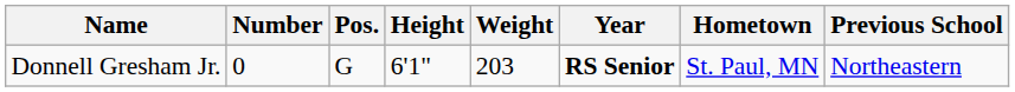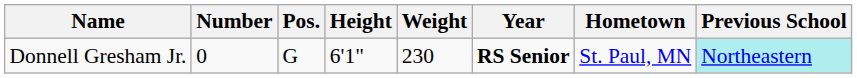Donnell Gresham Jr. | Weight: 203 -> 230
Donnell Gresham Jr. | Previous School: no background -> paleturquoise background
